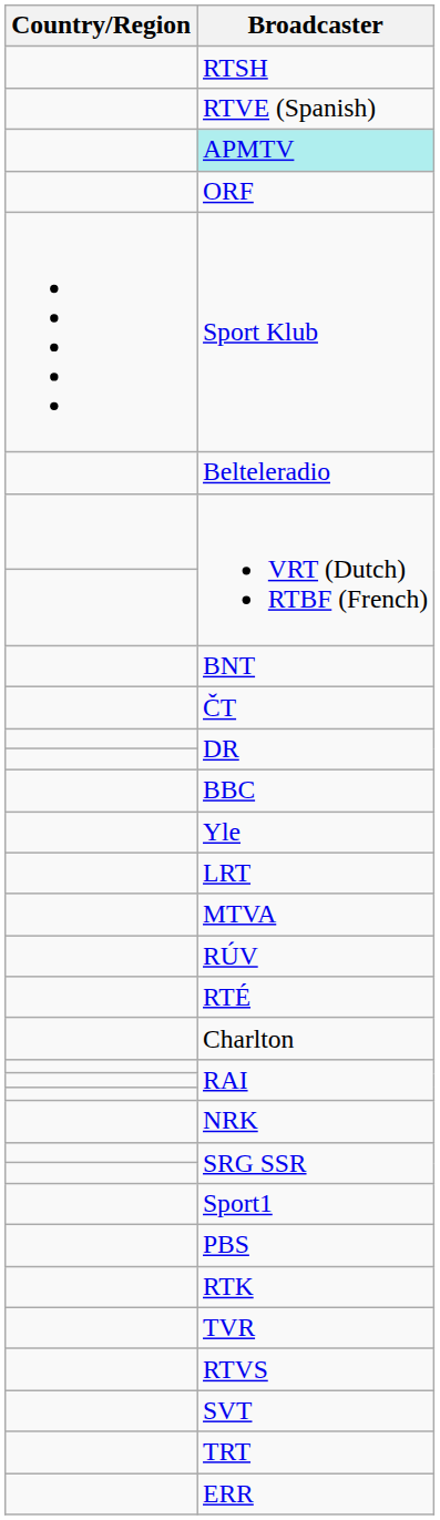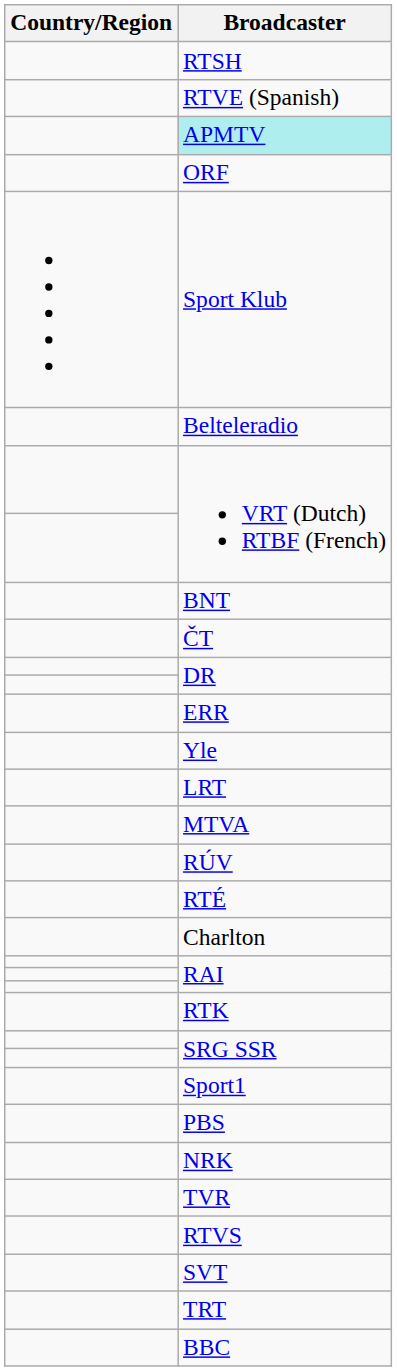row 14 | Broadcaster: BBC -> ERR
row 24 | Broadcaster: NRK -> RTK
row 29 | Broadcaster: RTK -> NRK
row 34 | Broadcaster: ERR -> BBC
